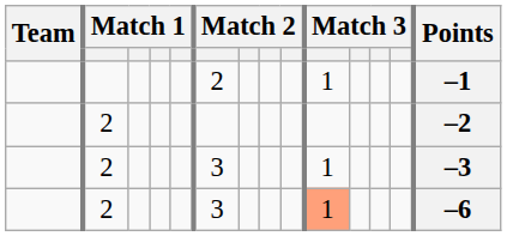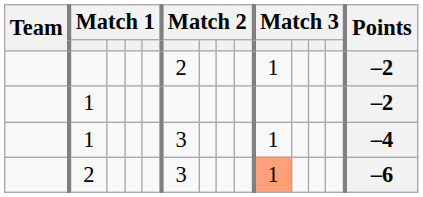row 3 | Points: –1 -> –2
row 4 | column 2: 2 -> 1
row 5 | column 2: 2 -> 1
row 5 | Points: –3 -> –4
